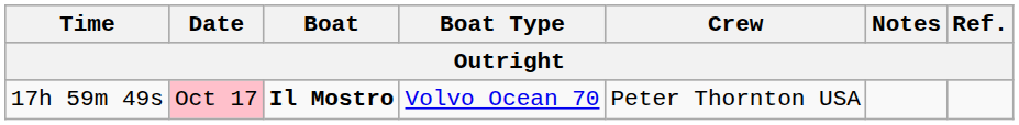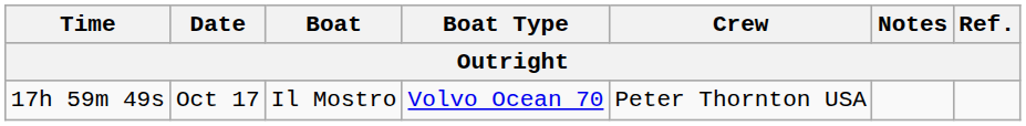17h 59m 49s | Date: pink background -> no background
17h 59m 49s | Boat: bold -> normal
